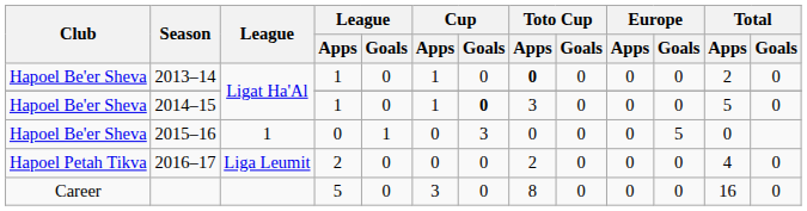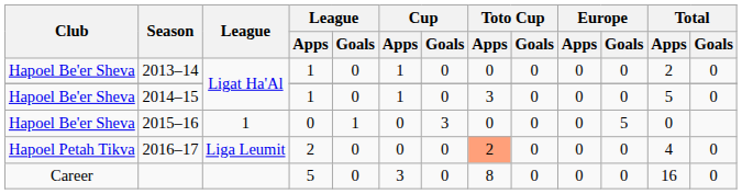2013–14 | Toto Cup / Apps: bold -> normal
2014–15 | Cup / Goals: bold -> normal
2016–17 | Toto Cup / Apps: no background -> lightsalmon background
